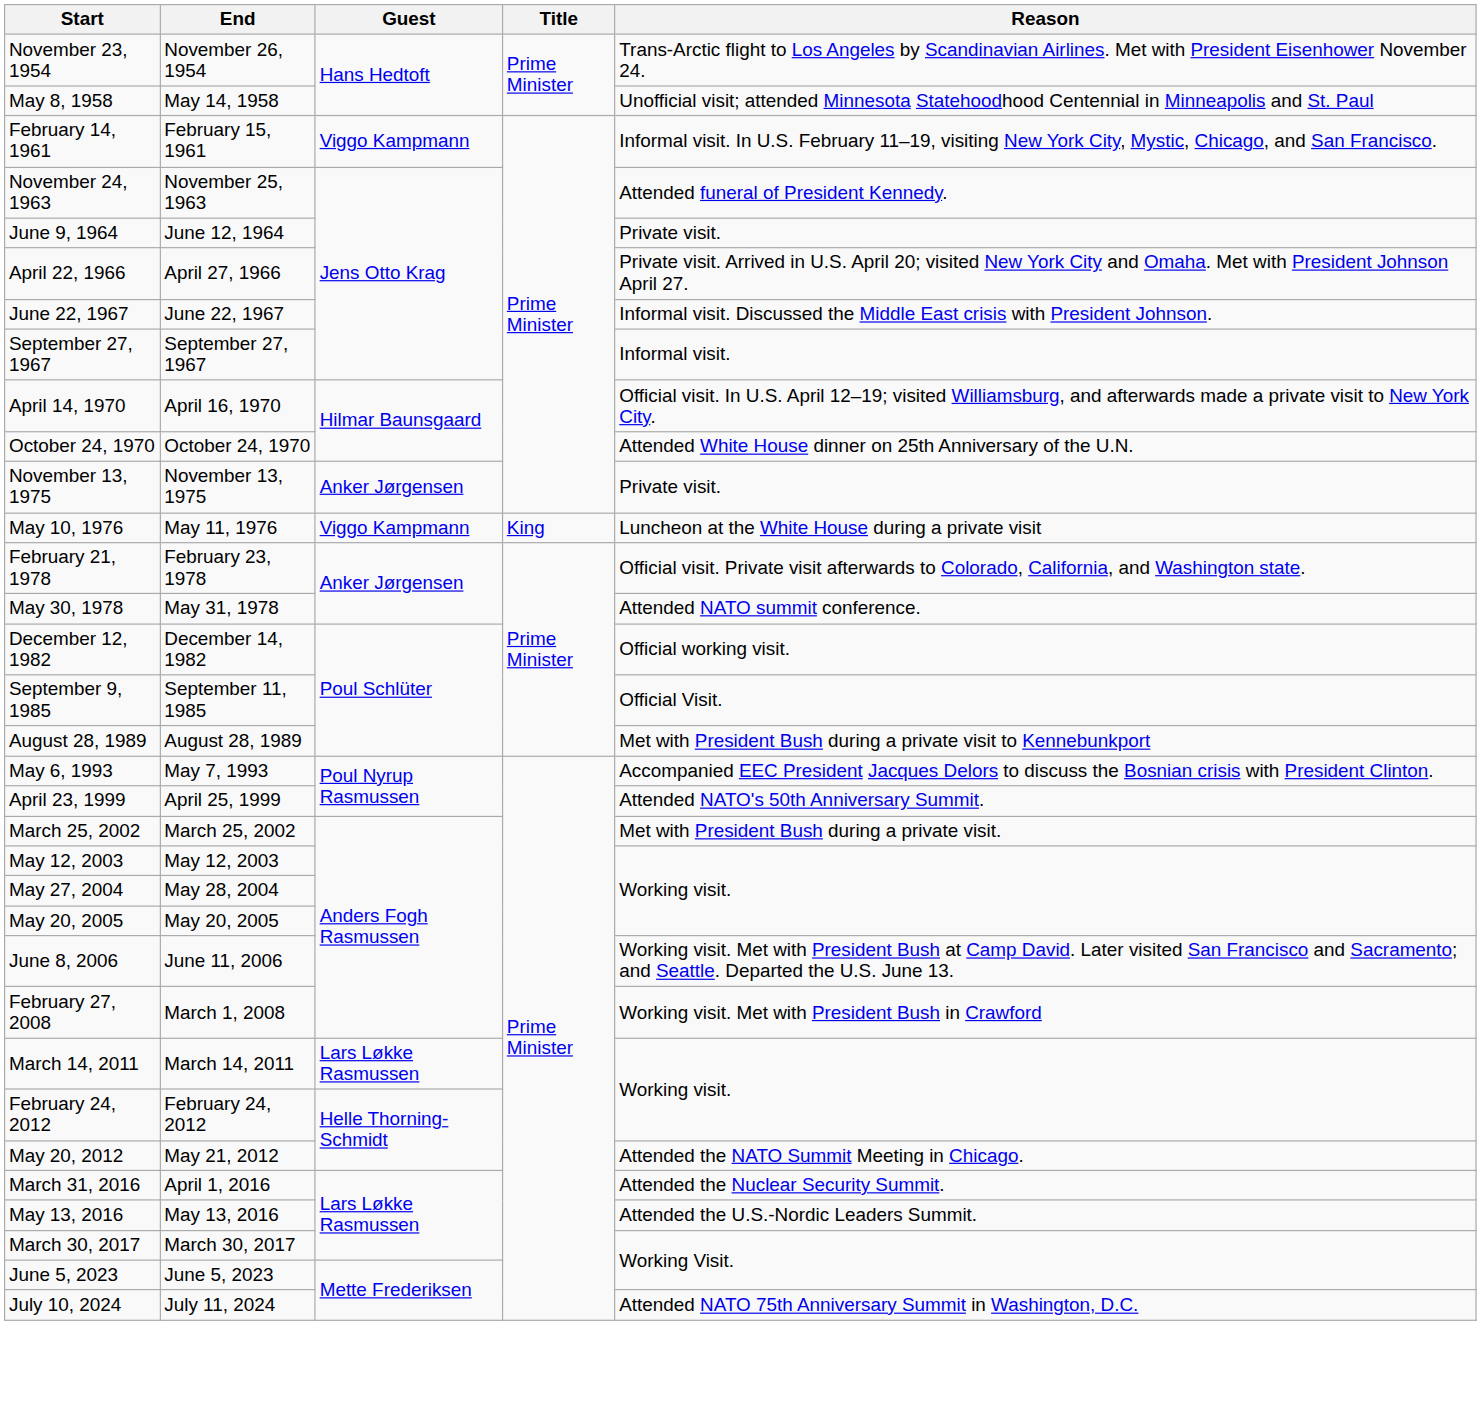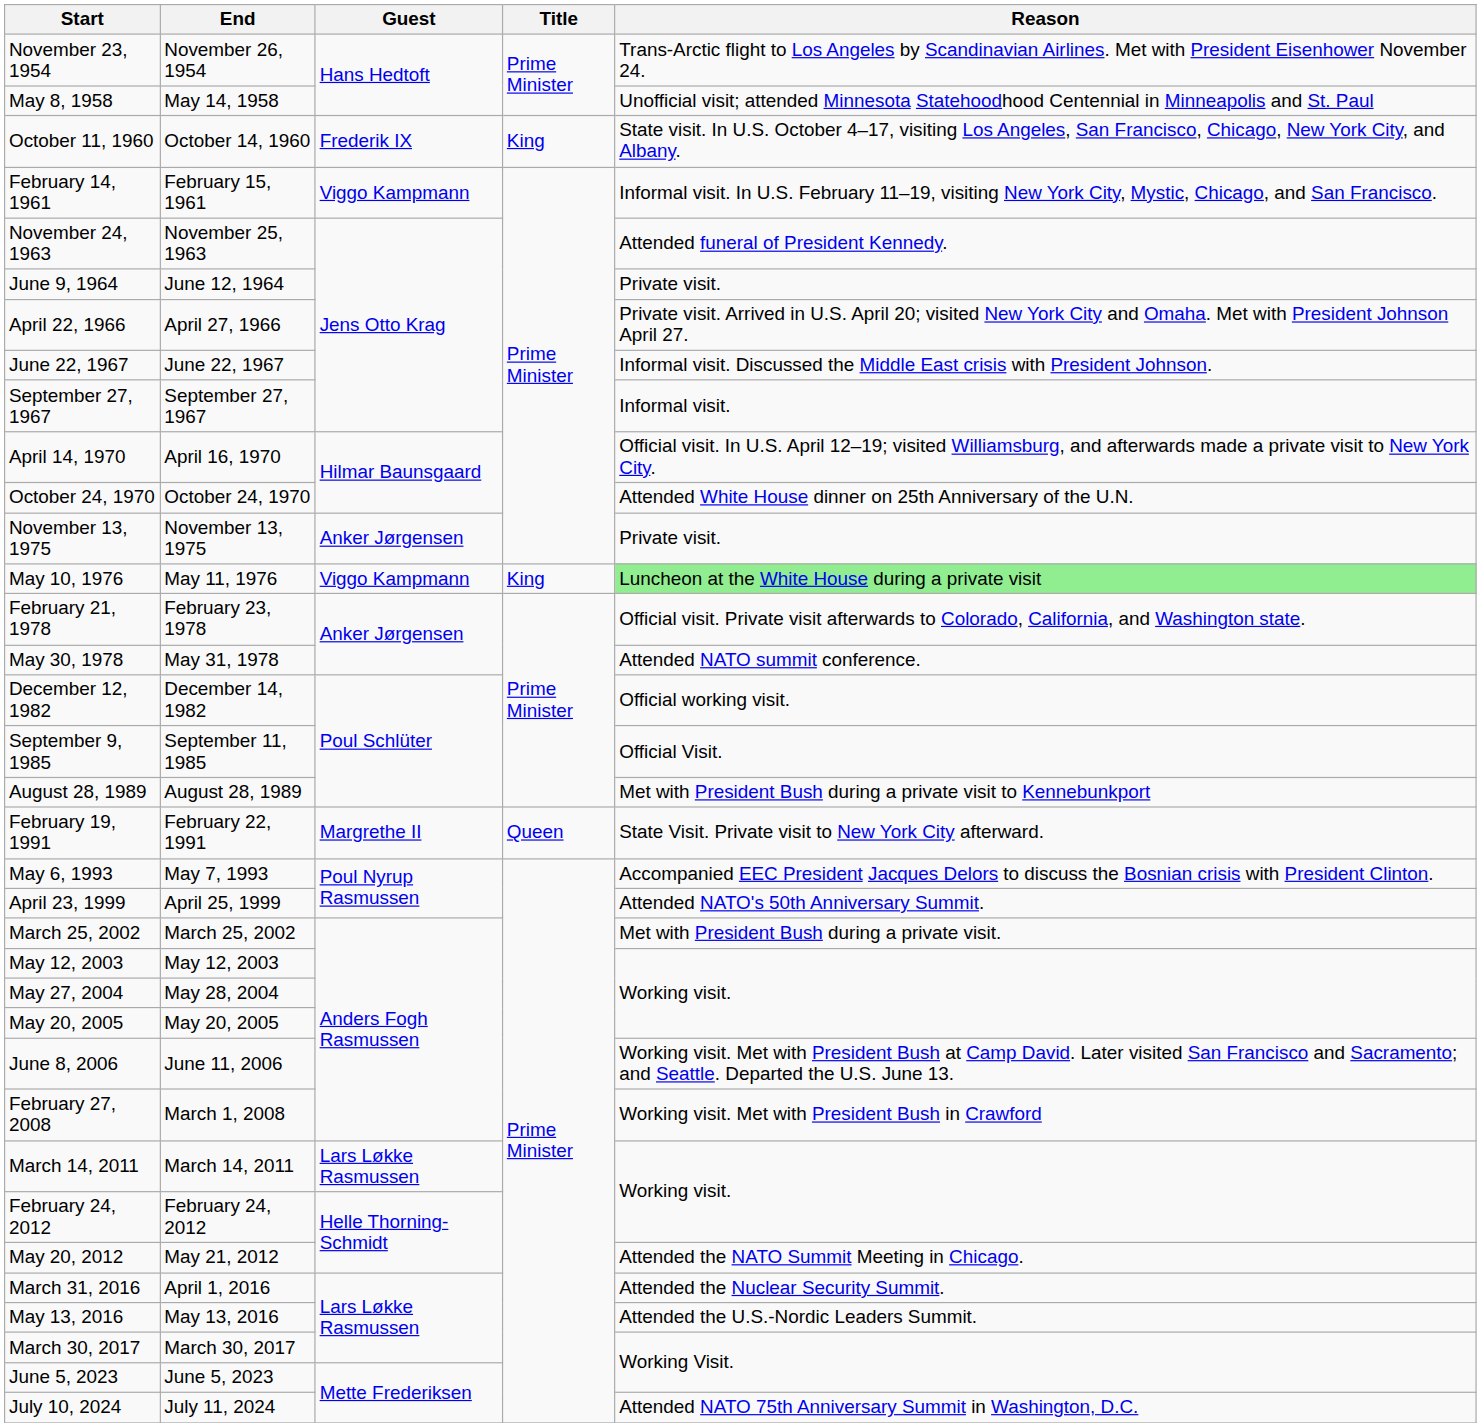+ row: October 11, 1960 | October 14, 1960 | Frederik IX | King | State visit. In U.S. October 4–17, visiting Los Angeles, San Francisco, Chicago, New York City, and Albany.
May 10, 1976 | Reason: no background -> lightgreen background
+ row: February 19, 1991 | February 22, 1991 | Margrethe II | Queen | State Visit. Private visit to New York City afterward.
